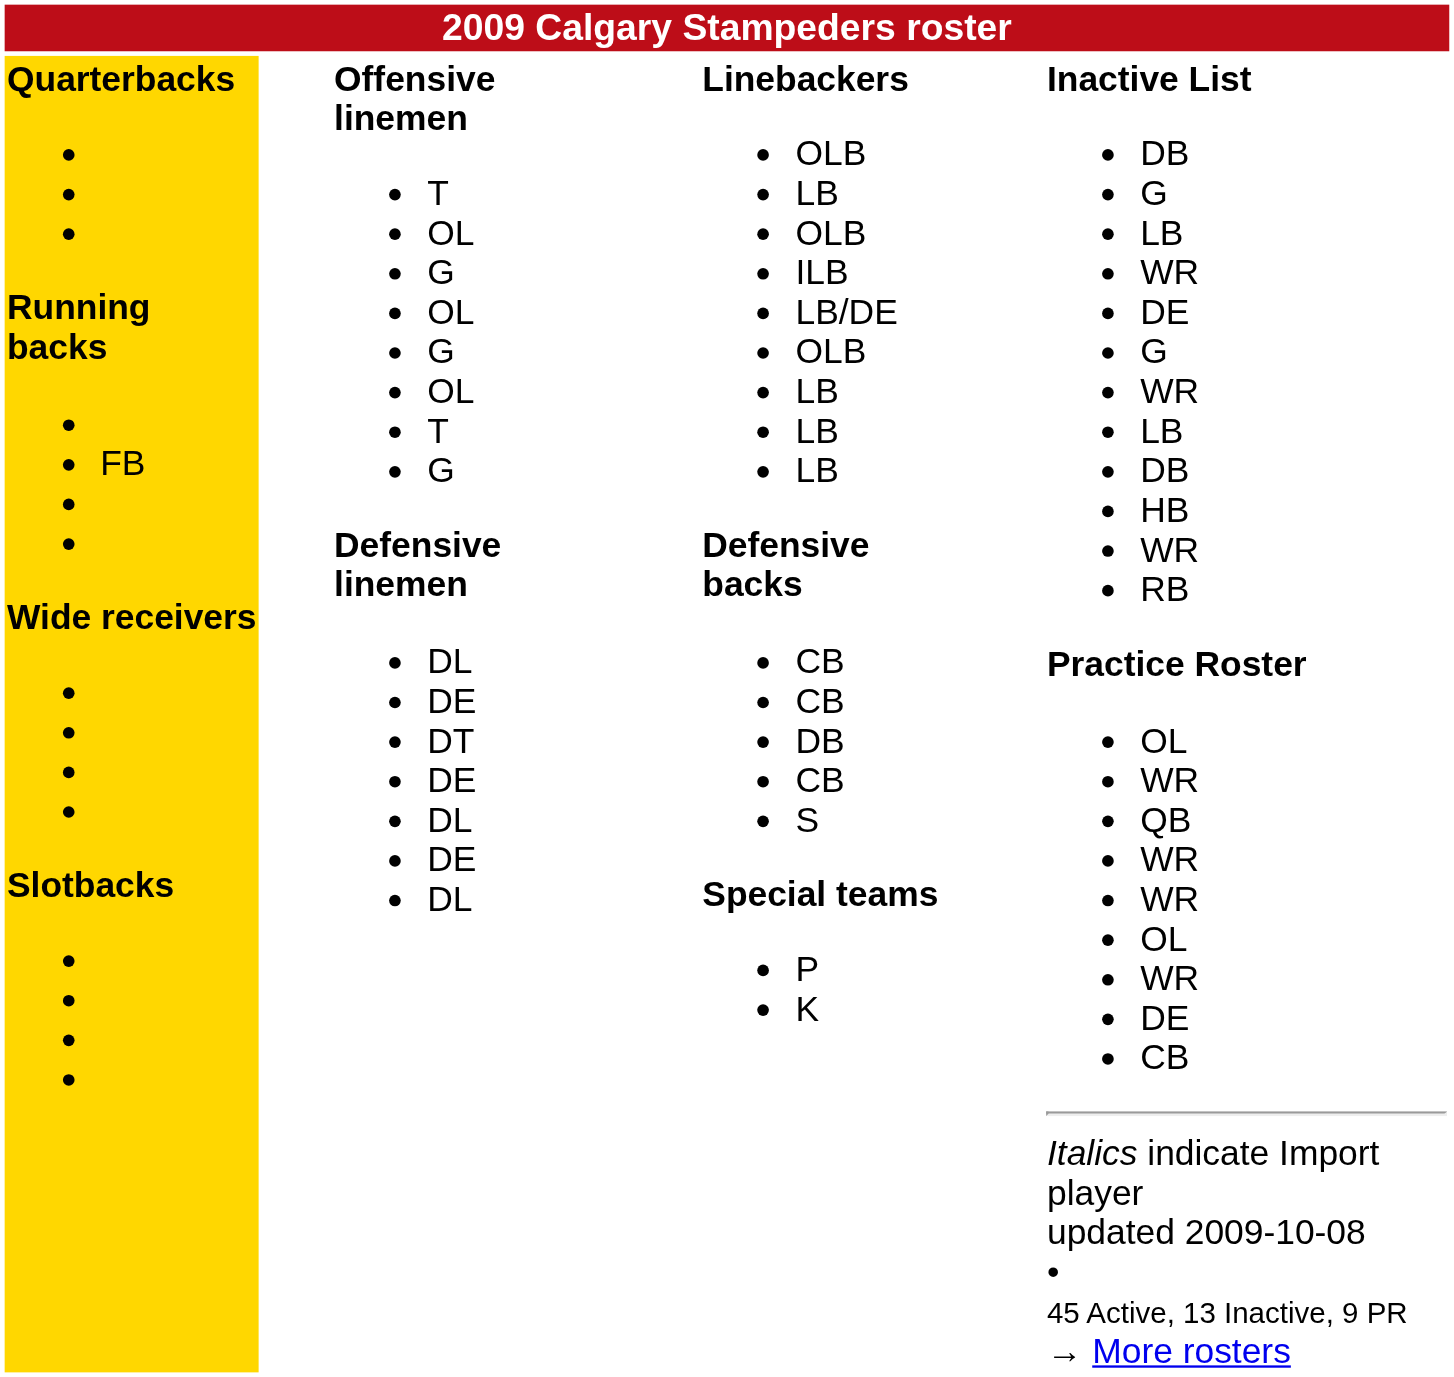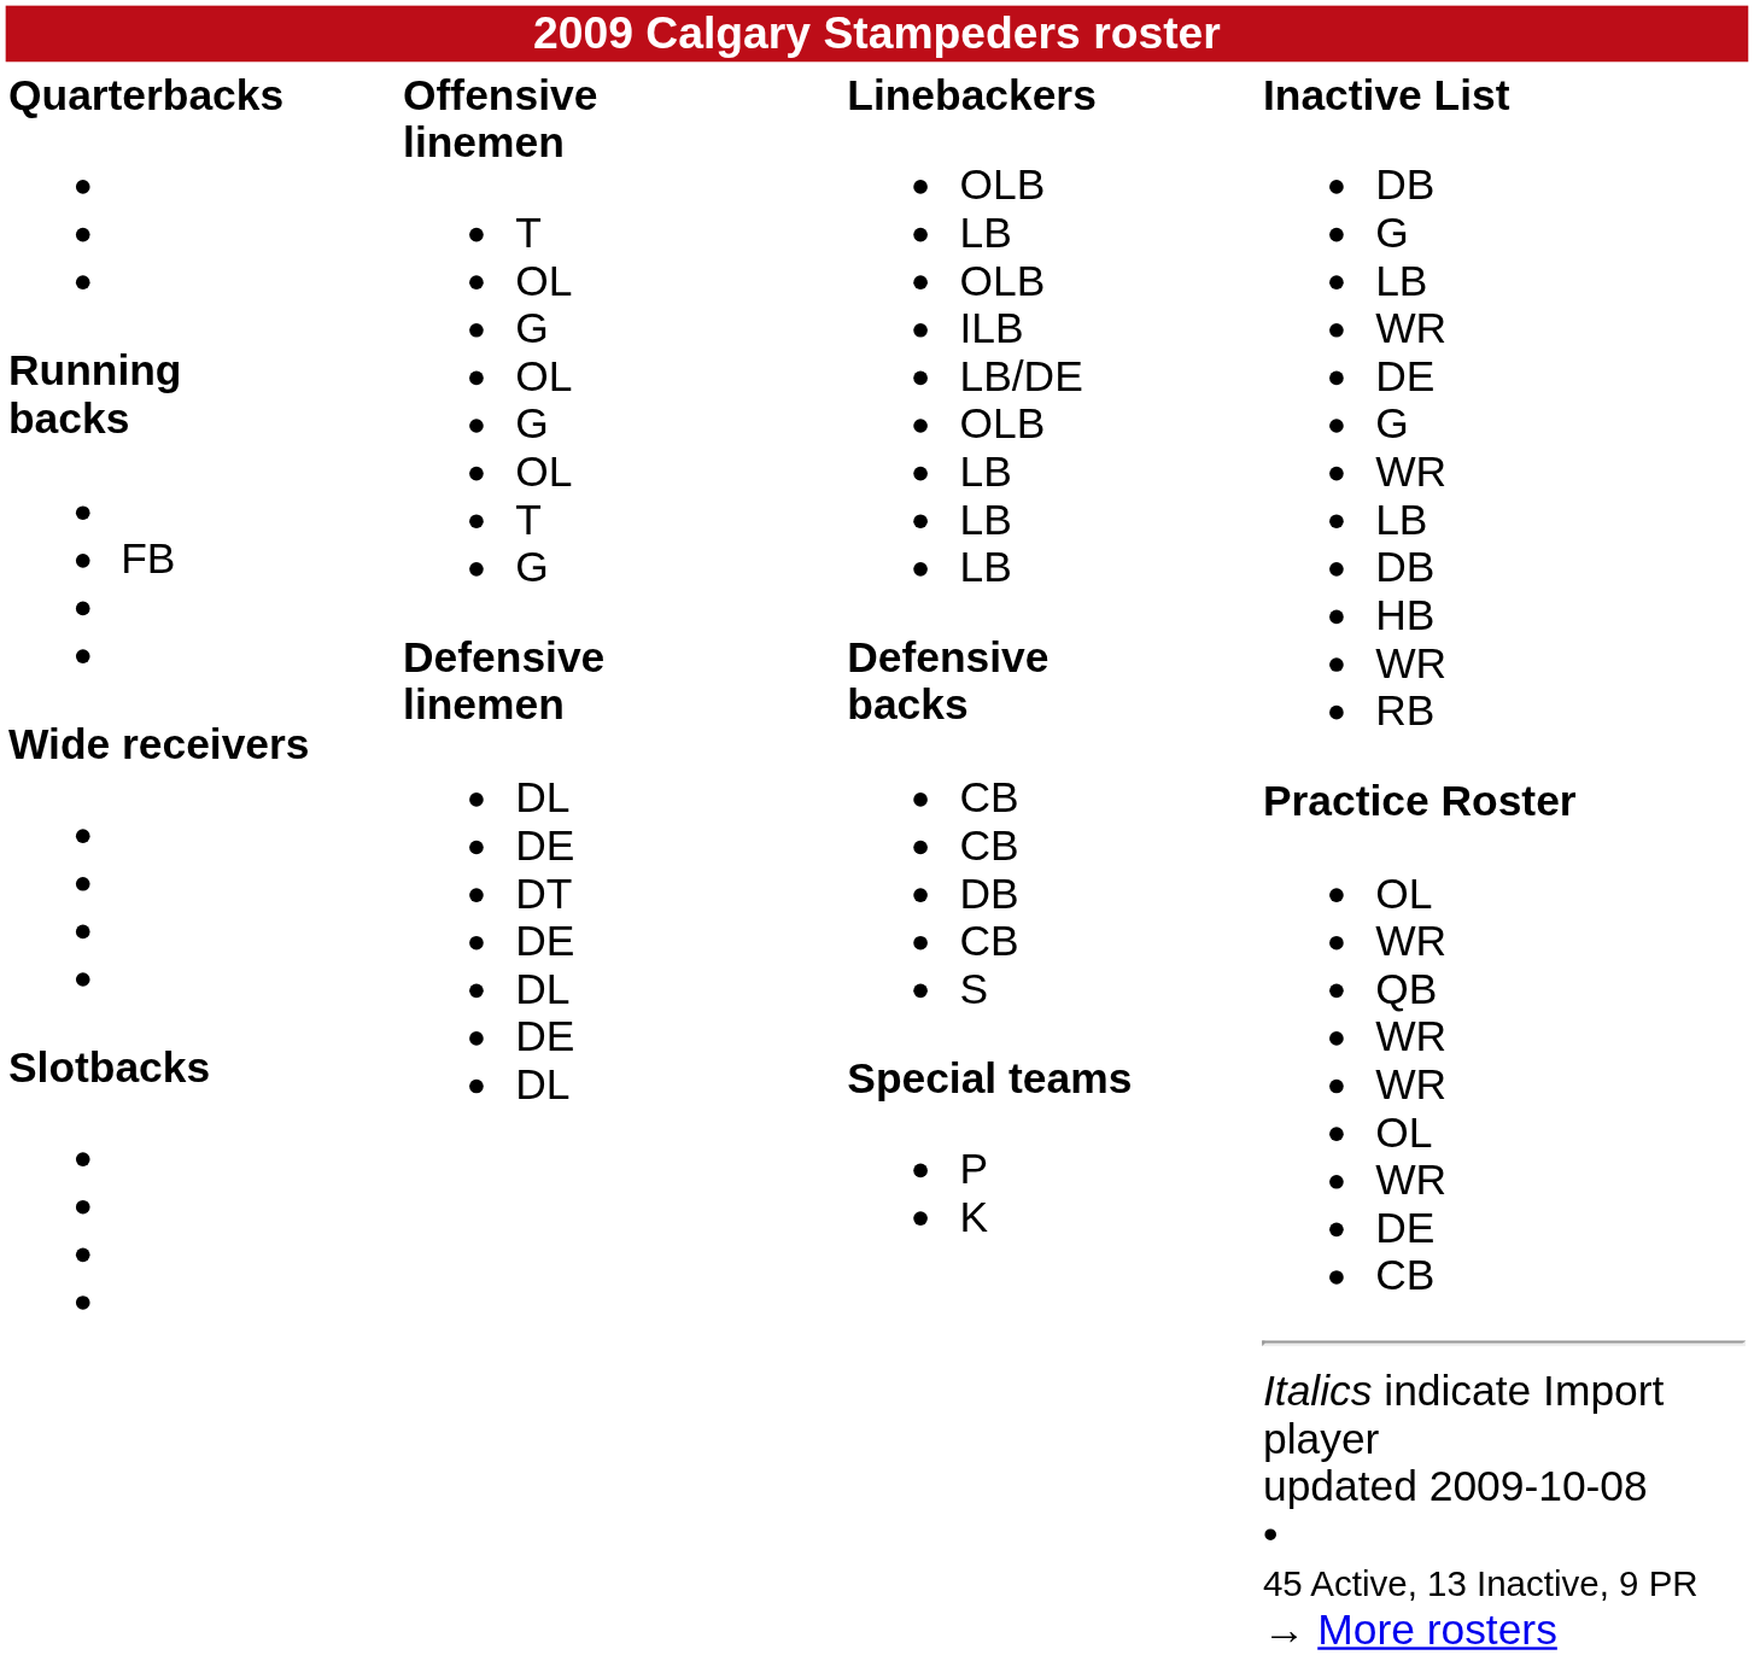Quarterbacks Running backs FB Wide receivers Slotbacks | column 1: gold background -> no background
